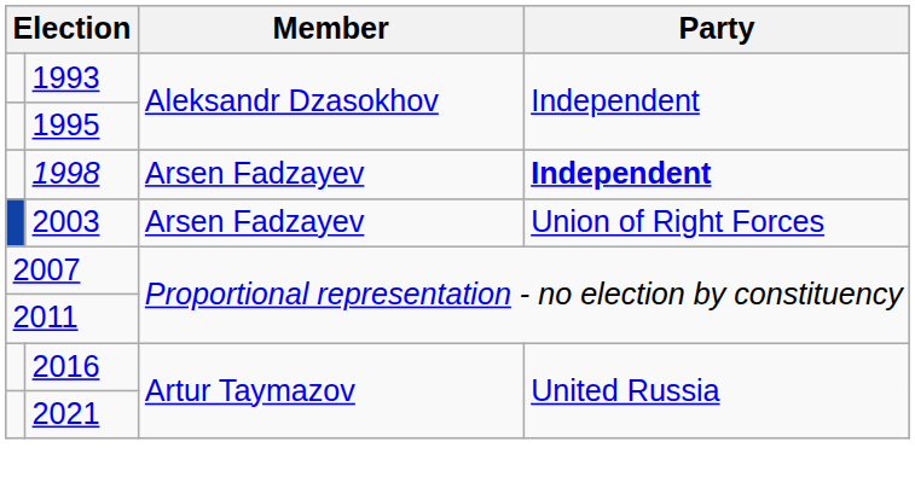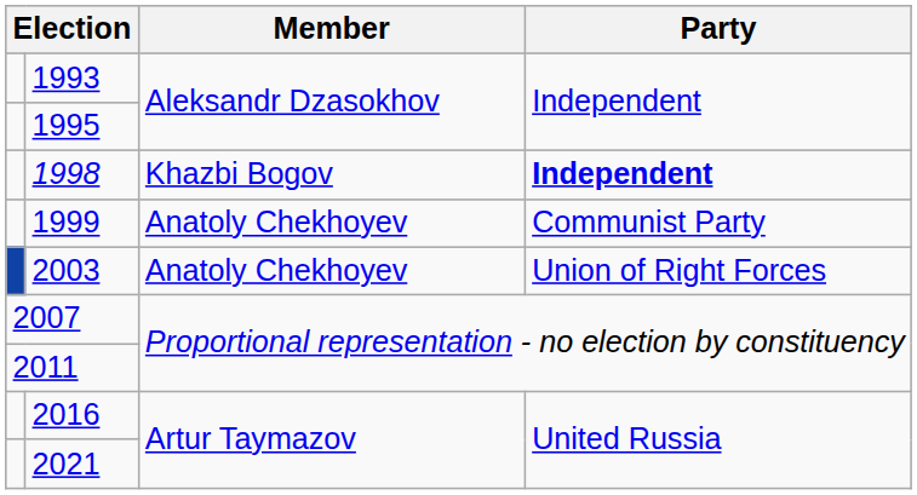1998 | Member: Arsen Fadzayev -> Khazbi Bogov
+ row: 1999 | Anatoly Chekhoyev | Communist Party
2003 | Member: Arsen Fadzayev -> Anatoly Chekhoyev
